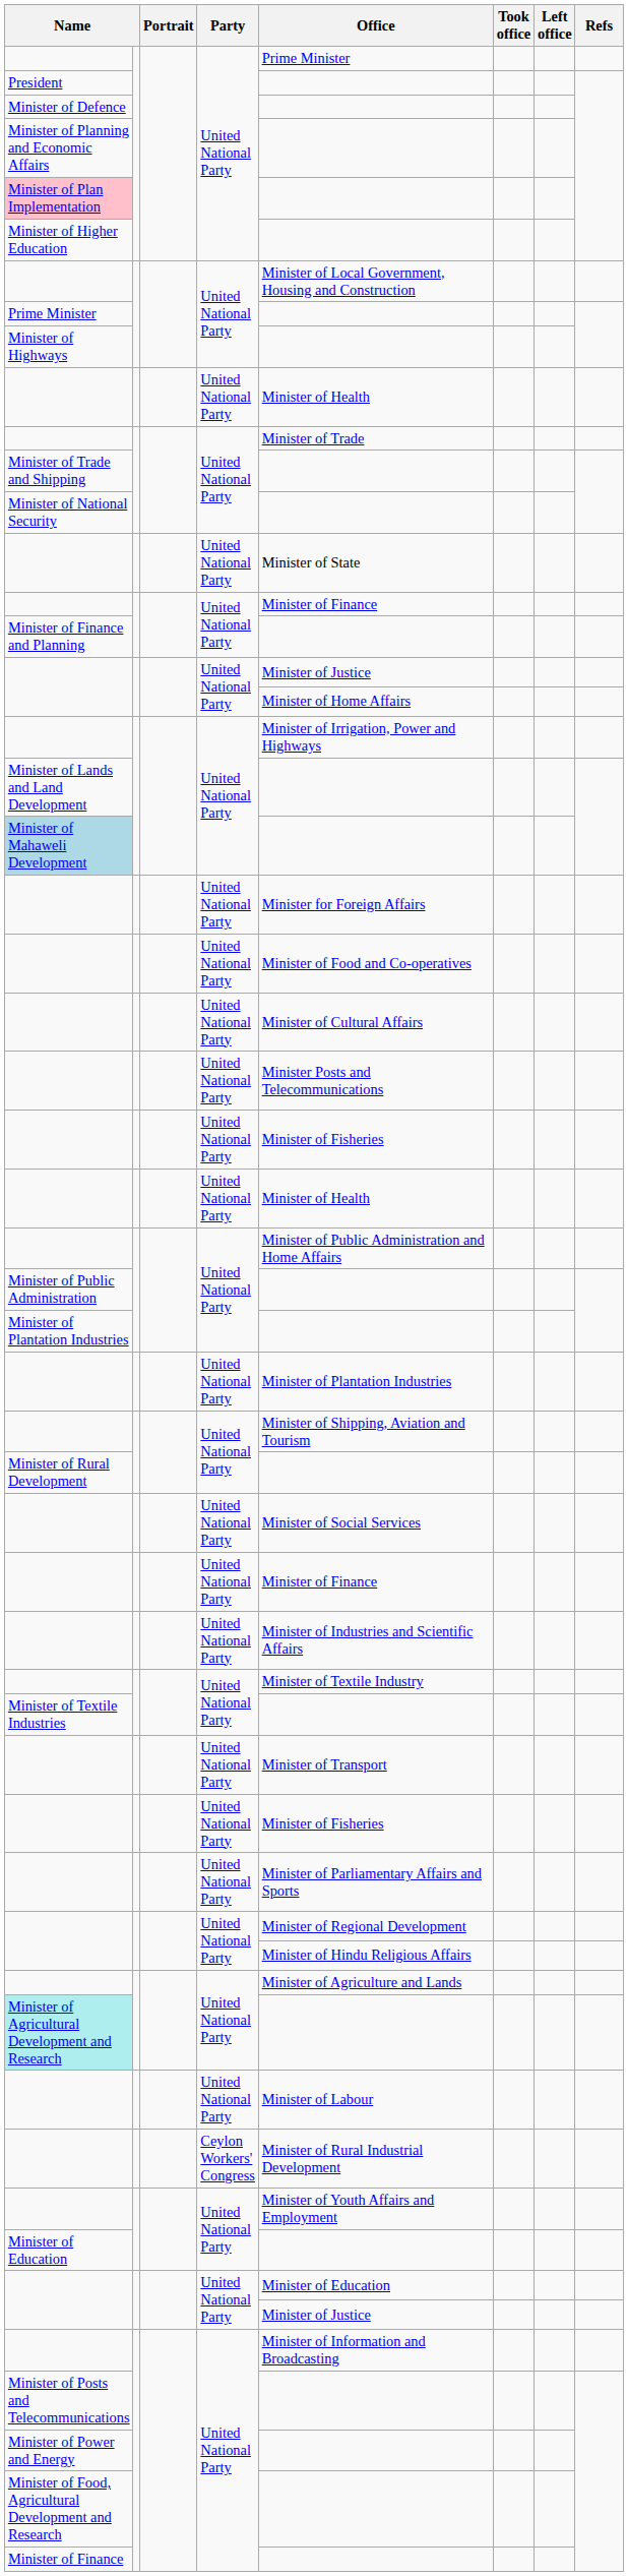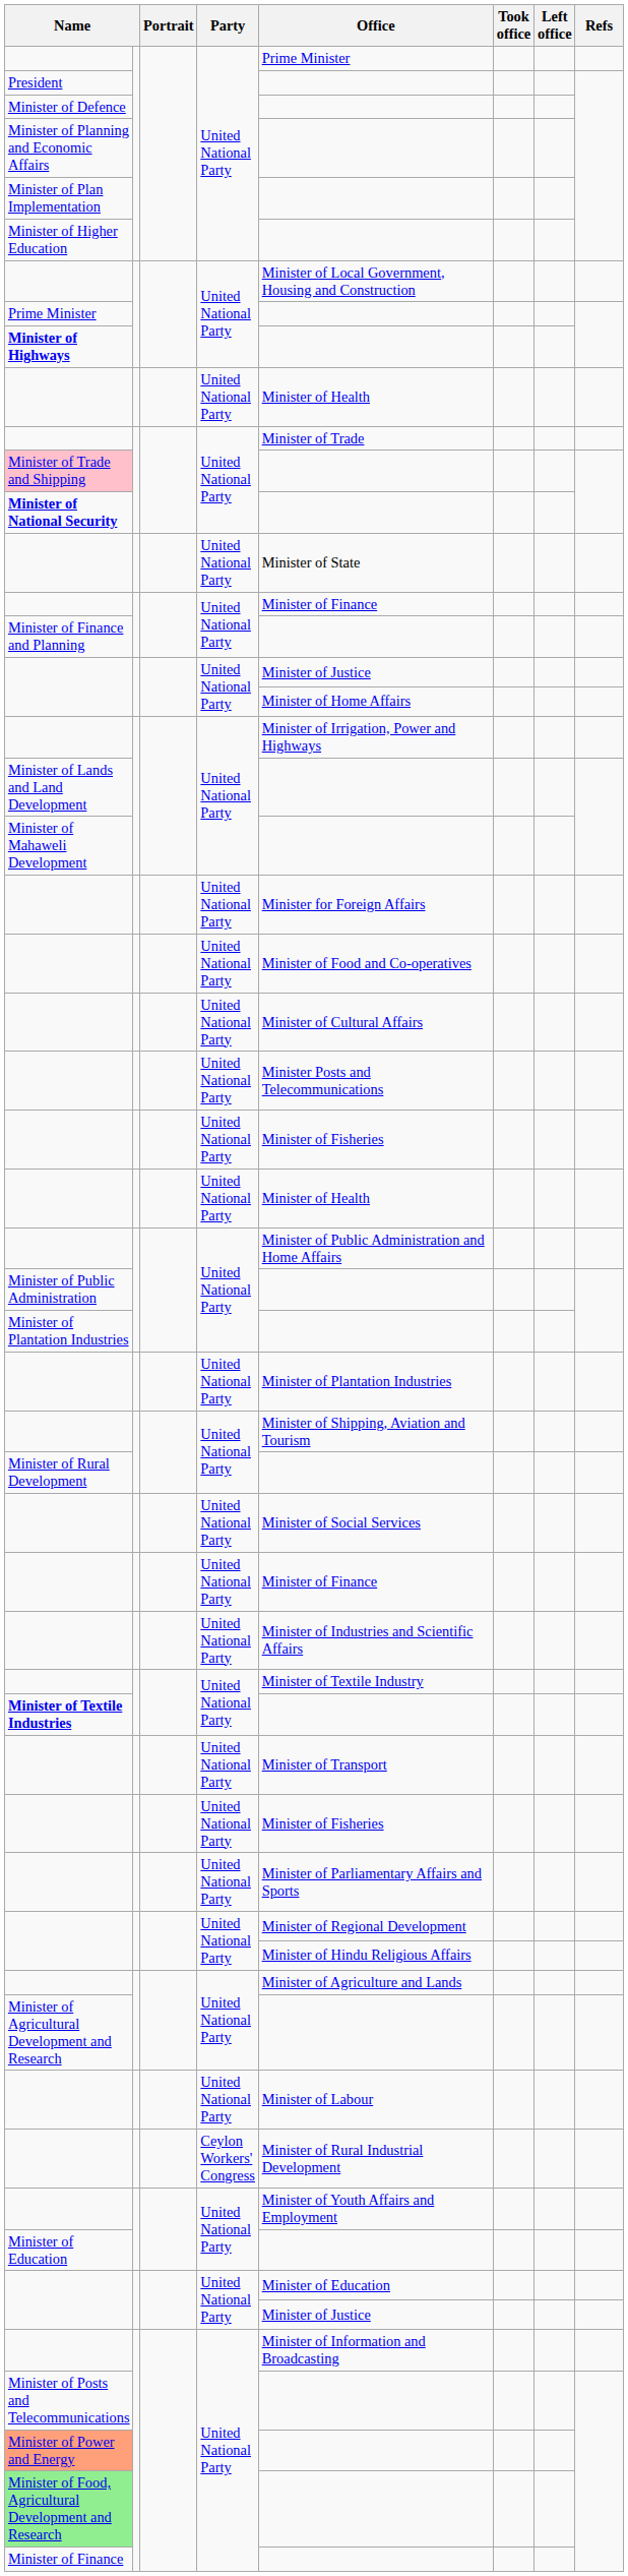Minister of Plan Implementation | column 1: pink background -> no background
Minister of Highways | column 1: normal -> bold
Minister of Trade and Shipping | column 1: no background -> pink background
Minister of National Security | column 1: normal -> bold
Minister of Mahaweli Development | column 1: lightblue background -> no background
Minister of Textile Industries | column 1: normal -> bold
Minister of Agricultural Development and Research | column 1: paleturquoise background -> no background
Minister of Power and Energy | column 1: no background -> lightsalmon background
Minister of Food, Agricultural Development and Research | column 1: no background -> lightgreen background
